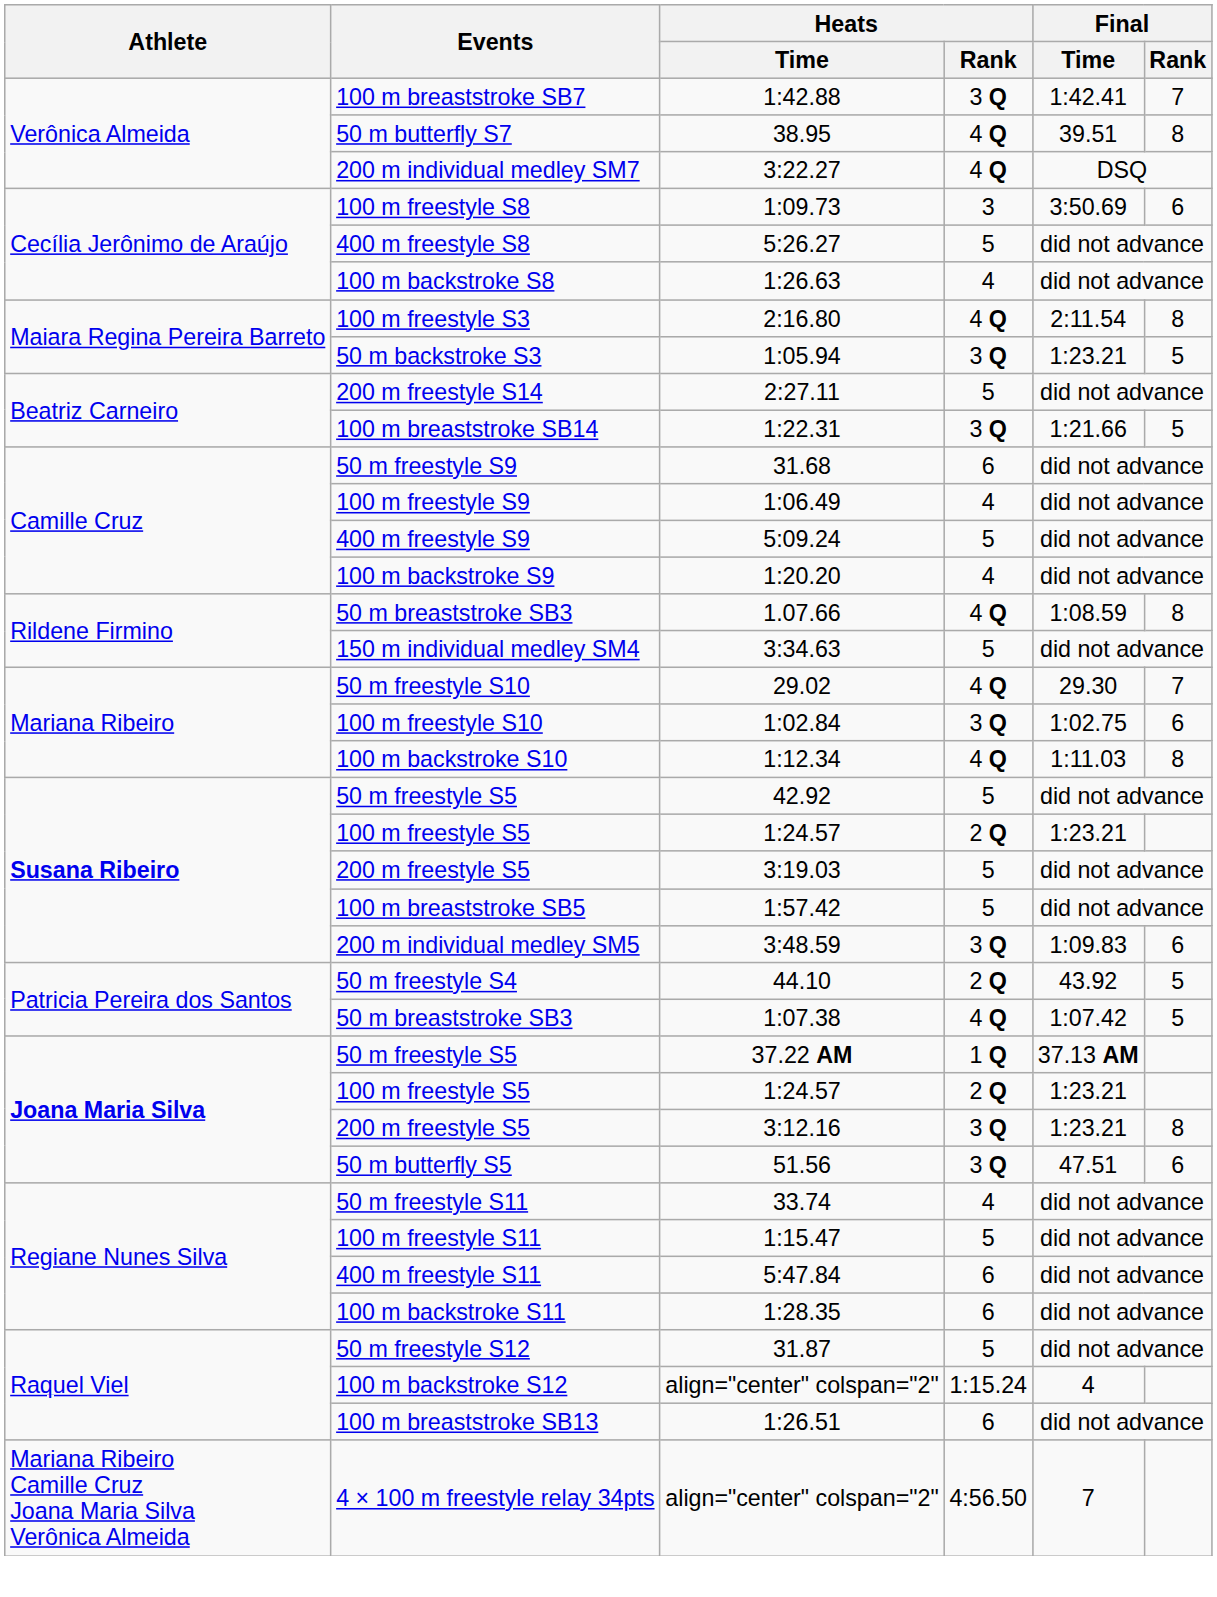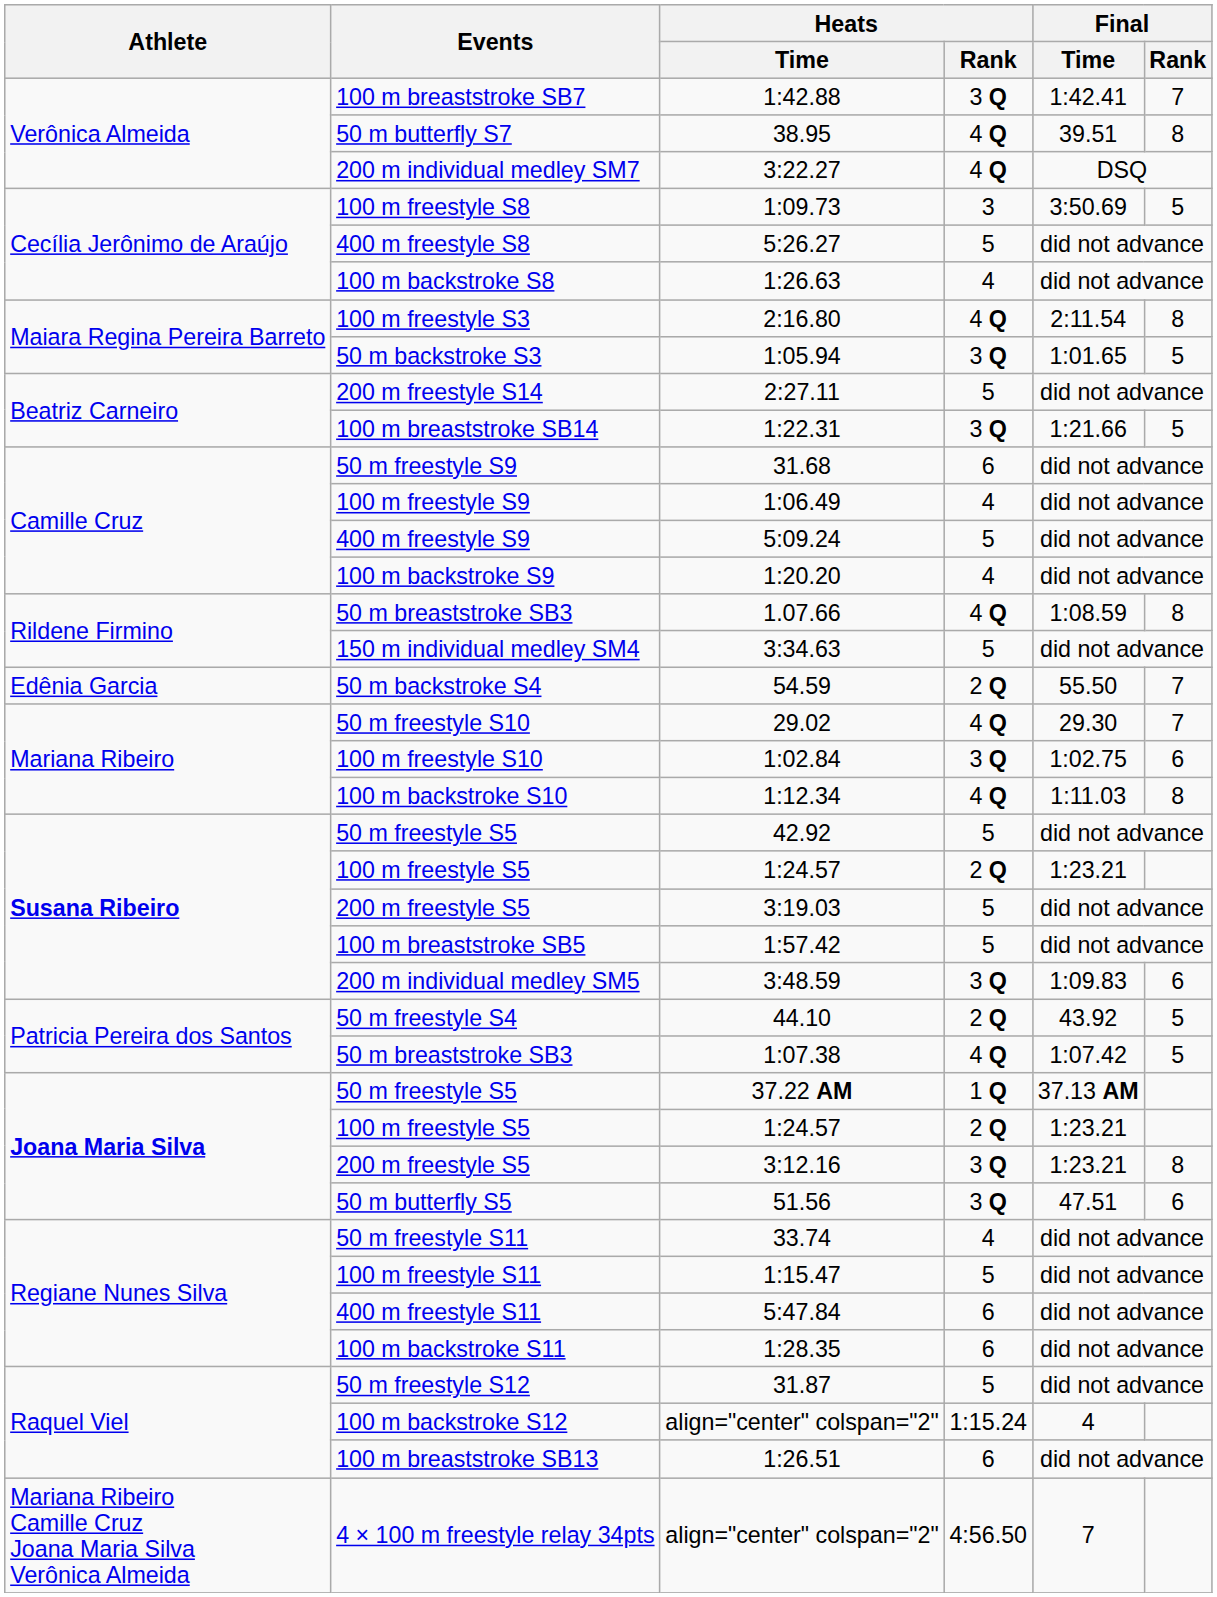1:09.73 | Final / Rank: 6 -> 5
1:05.94 | Final / Time: 1:23.21 -> 1:01.65
+ row: Edênia Garcia | 50 m backstroke S4 | 54.59 | 2 Q | 55.50 | 7
